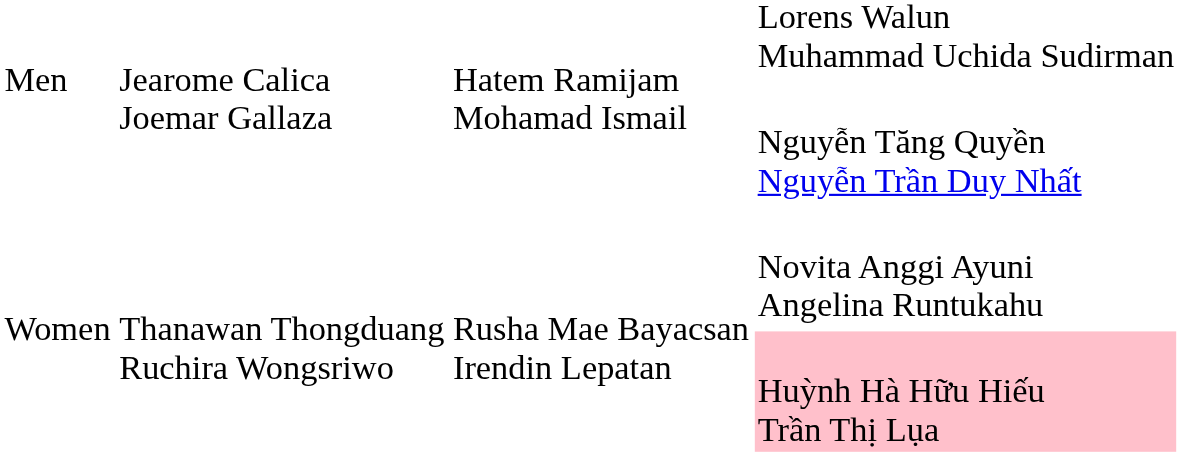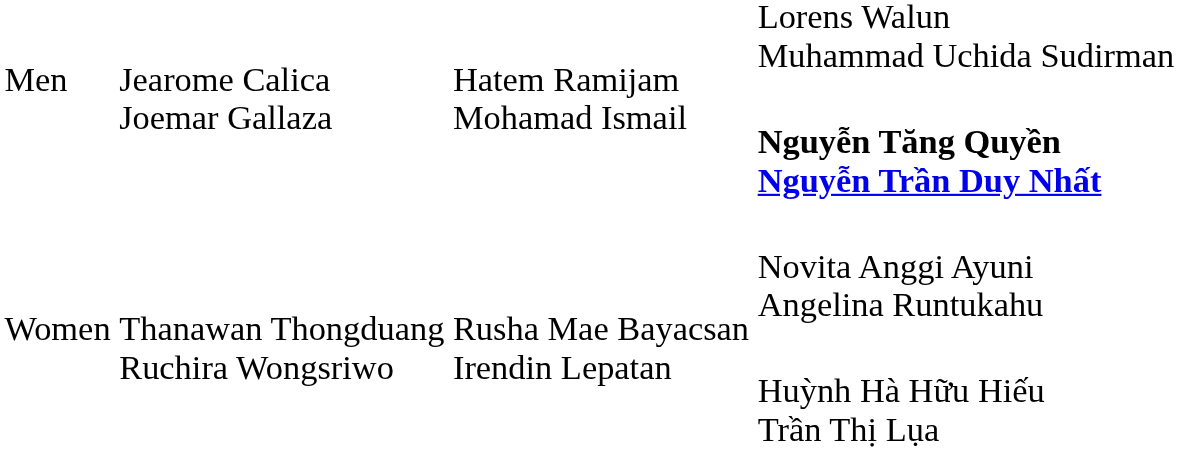Nguyễn Tăng Quyền Nguyễn Trần Duy Nhất | column 4: normal -> bold
Huỳnh Hà Hữu Hiếu Trần Thị Lụa | column 4: pink background -> no background
